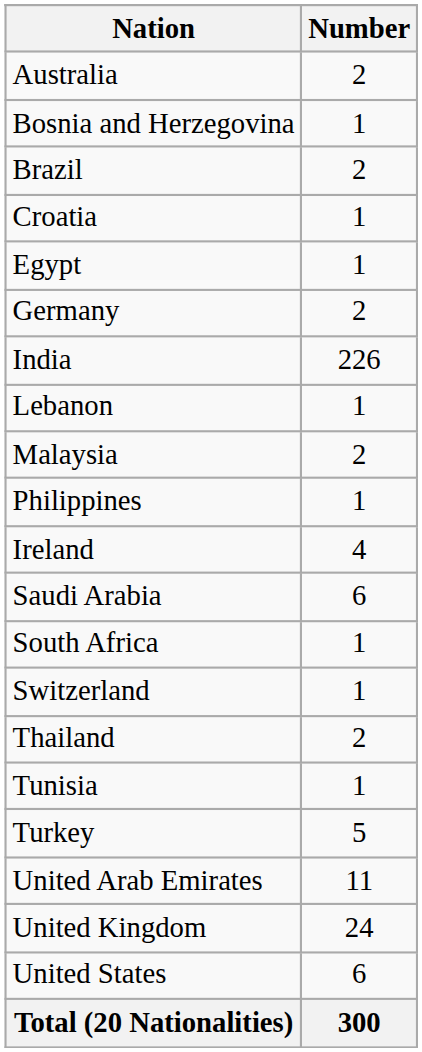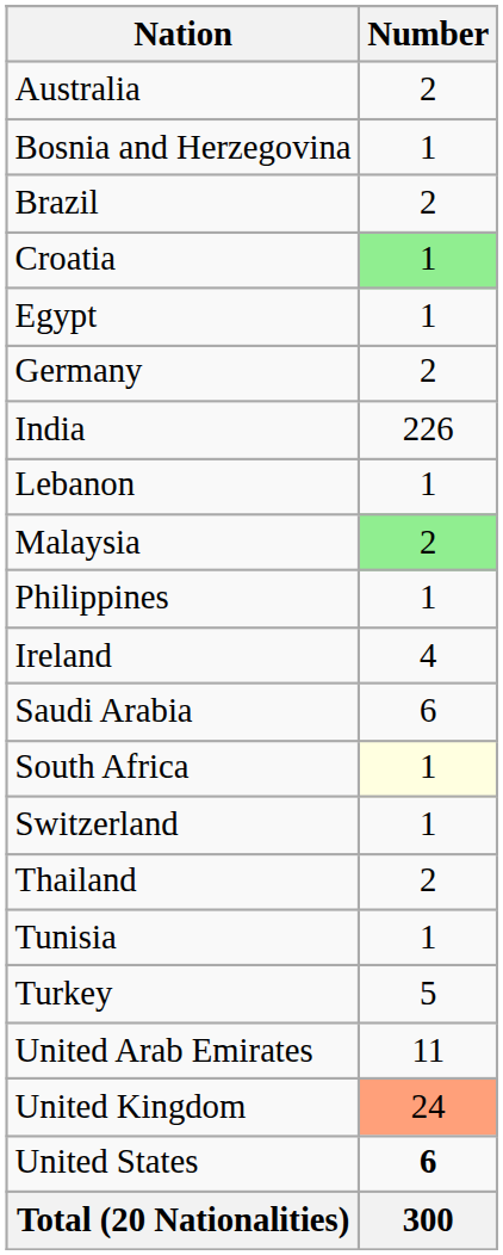Croatia | Number: no background -> lightgreen background
Malaysia | Number: no background -> lightgreen background
South Africa | Number: no background -> lightyellow background
United Kingdom | Number: no background -> lightsalmon background
United States | Number: normal -> bold
